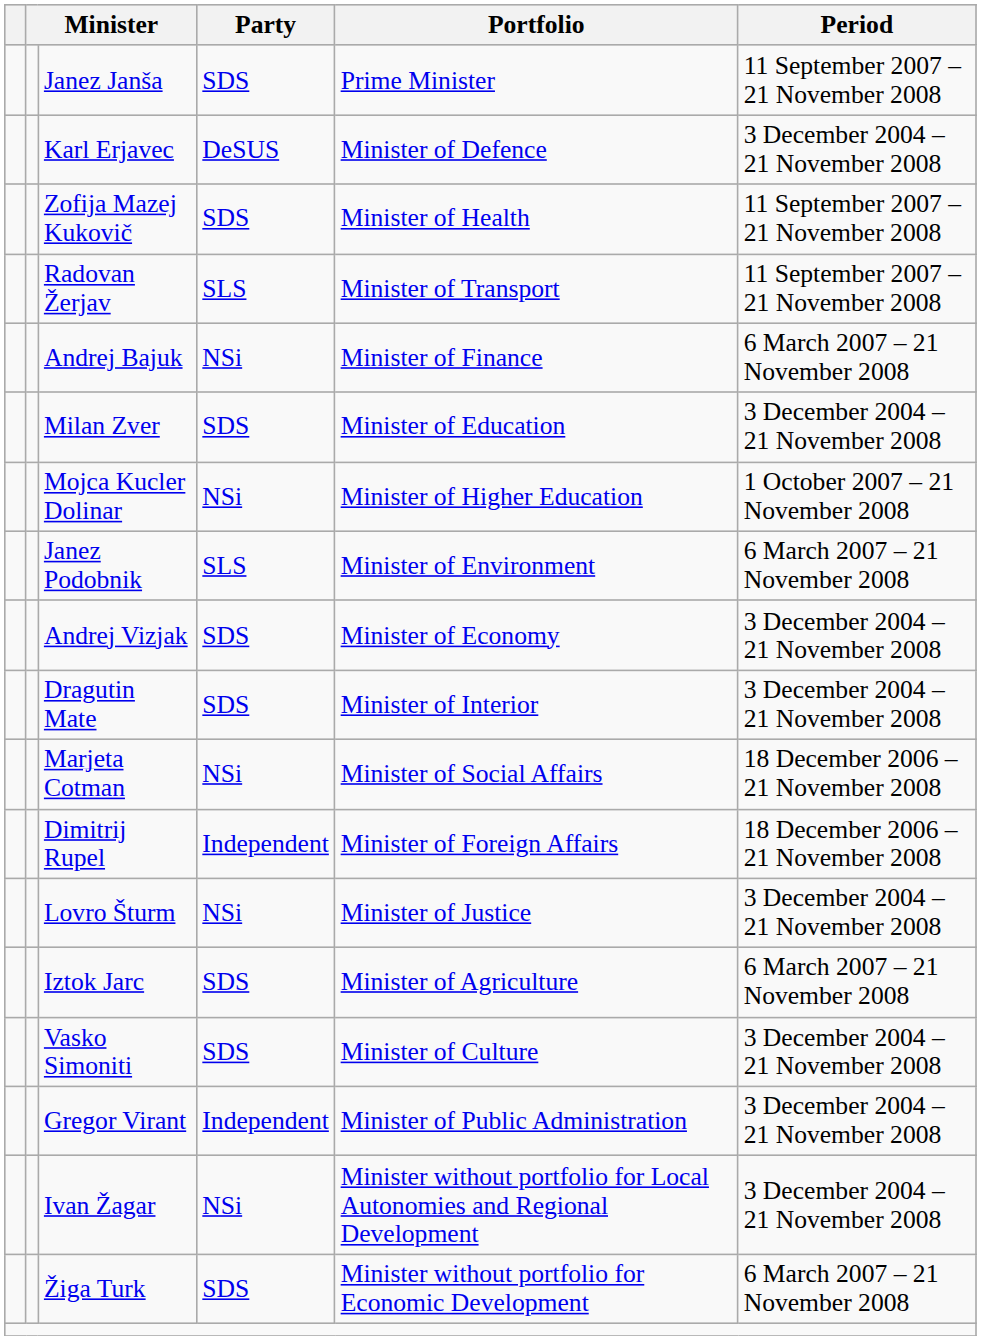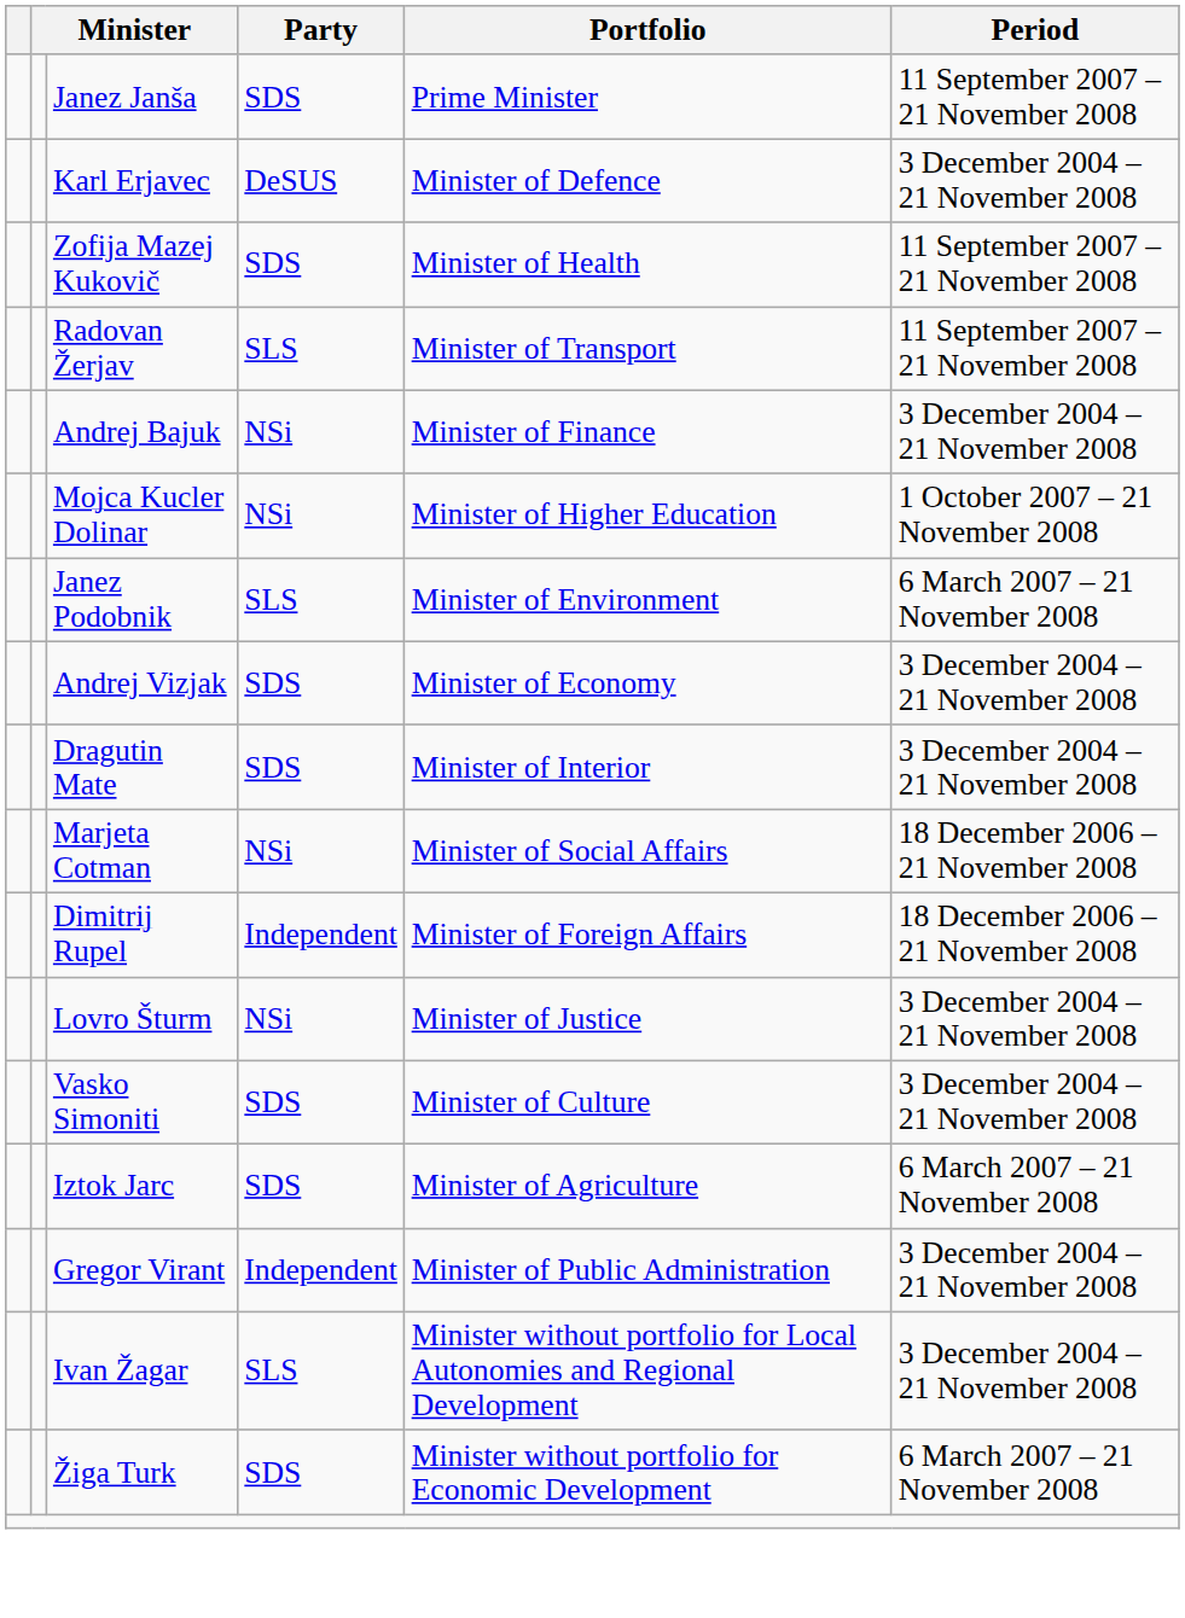Andrej Bajuk | Period: 6 March 2007 – 21 November 2008 -> 3 December 2004 – 21 November 2008
- row: Milan Zver | SDS | Minister of Education | 3 December 2004 – 21 November 2008
rows swapped: Vasko Simoniti <-> Iztok Jarc
Ivan Žagar | Party: NSi -> SLS
